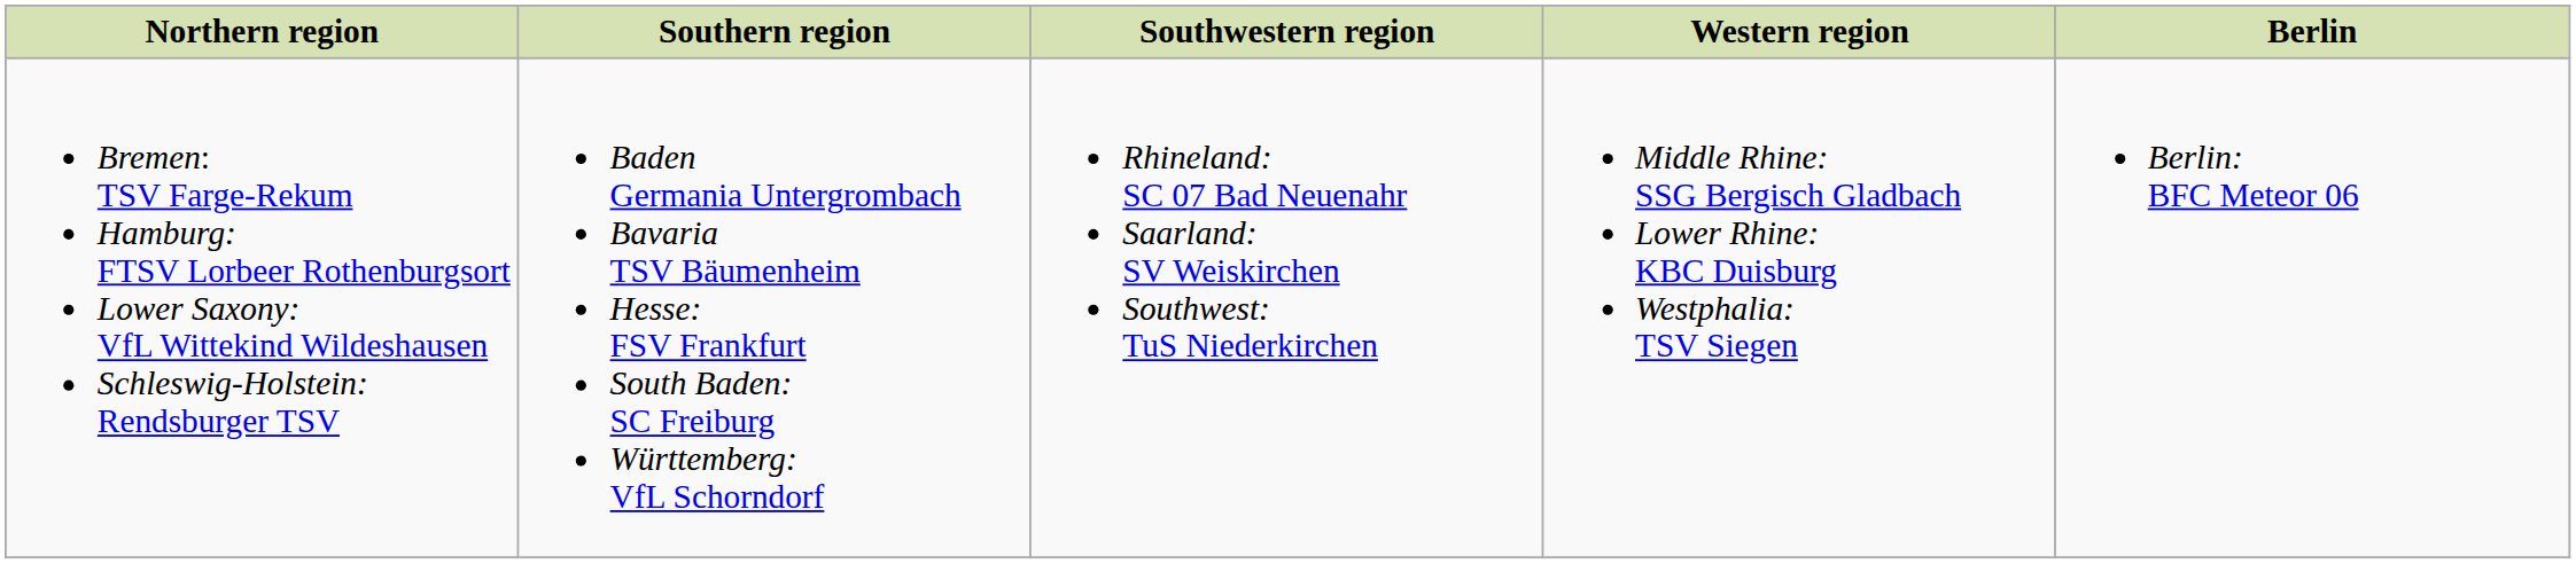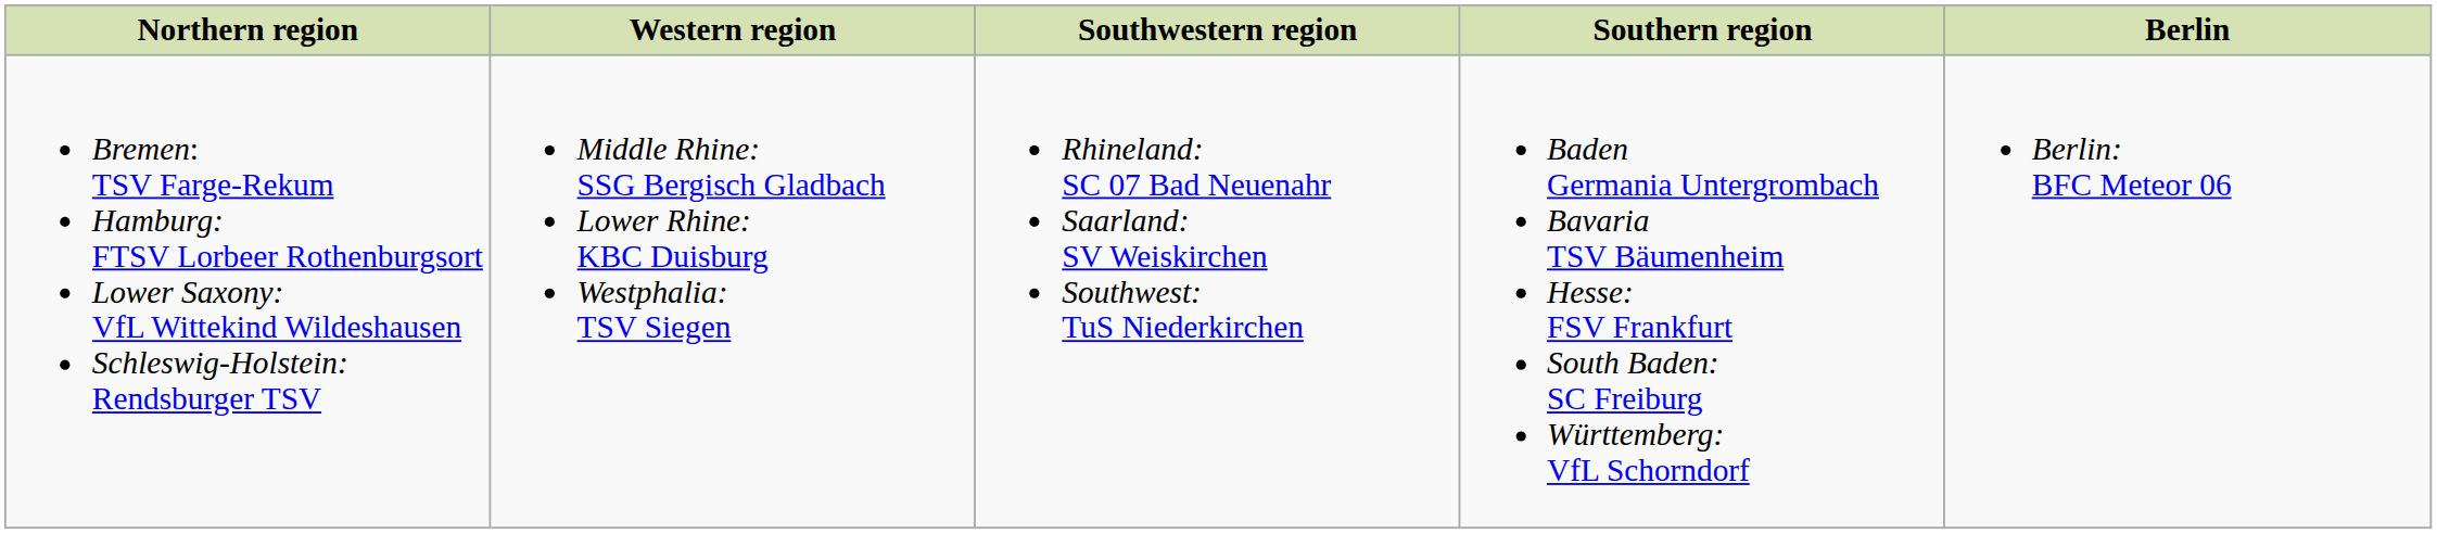columns swapped: Western region <-> Southern region
